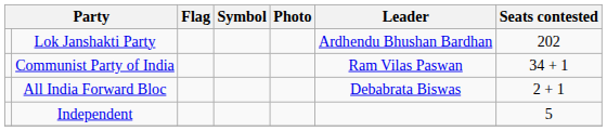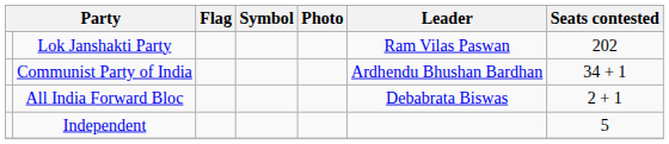Lok Janshakti Party | Leader: Ardhendu Bhushan Bardhan -> Ram Vilas Paswan
Communist Party of India | Leader: Ram Vilas Paswan -> Ardhendu Bhushan Bardhan
